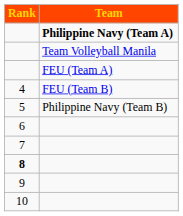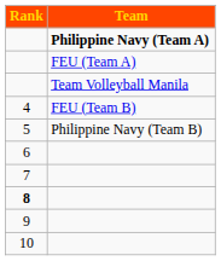row 3 | Team: Team Volleyball Manila -> FEU (Team A)
row 4 | Team: FEU (Team A) -> Team Volleyball Manila
